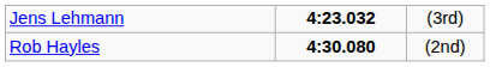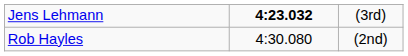Rob Hayles | column 2: bold -> normal
